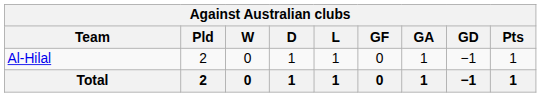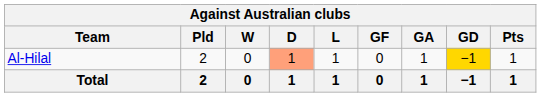Al-Hilal | D: no background -> lightsalmon background
Al-Hilal | GD: no background -> gold background
